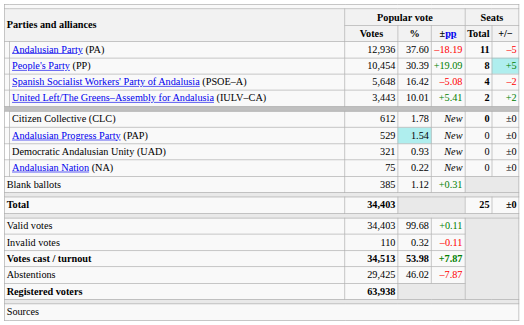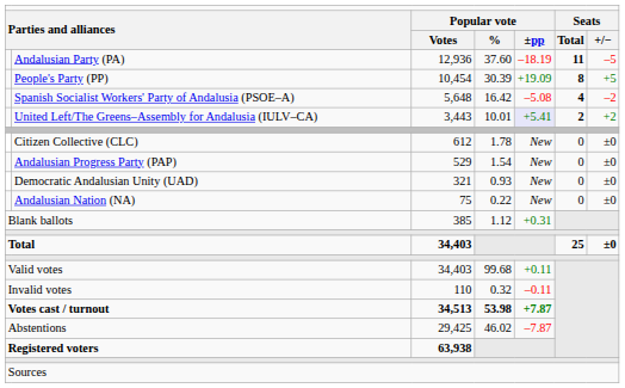People's Party (PP) | column 7: paleturquoise background -> no background
United Left/The Greens–Assembly for Andalusia (IULV–CA) | column 5: no background -> lavender background
Citizen Collective (CLC) | column 6: bold -> normal
Andalusian Progress Party (PAP) | column 4: paleturquoise background -> no background
